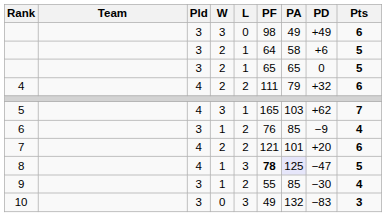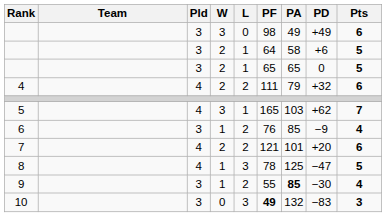8 | PF: bold -> normal
8 | PA: lavender background -> no background
9 | PA: normal -> bold
10 | PF: normal -> bold
